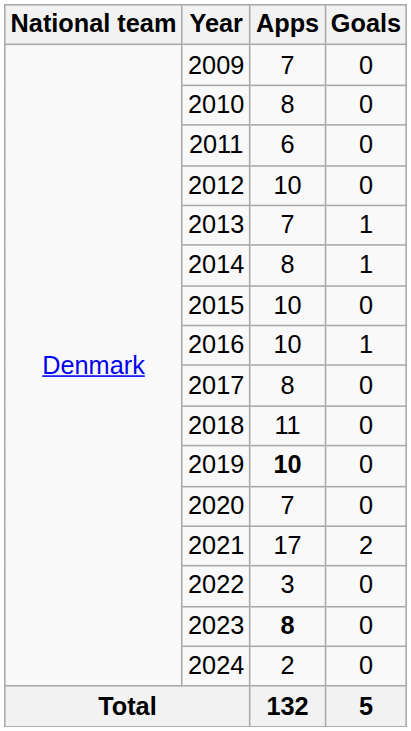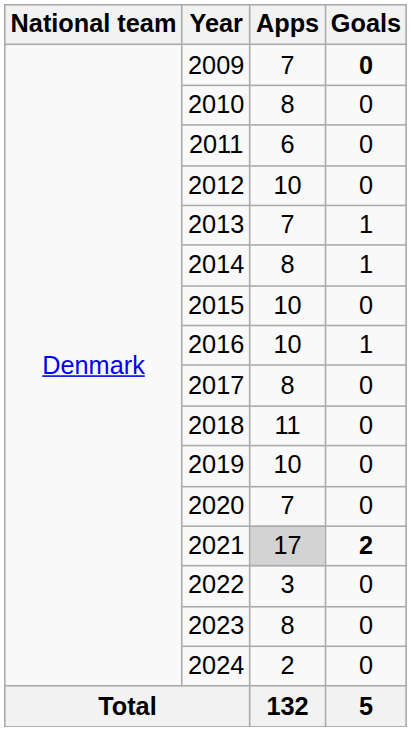2009 | Goals: normal -> bold
2019 | Apps: bold -> normal
2021 | Apps: no background -> lightgrey background
2021 | Goals: normal -> bold
2023 | Apps: bold -> normal
